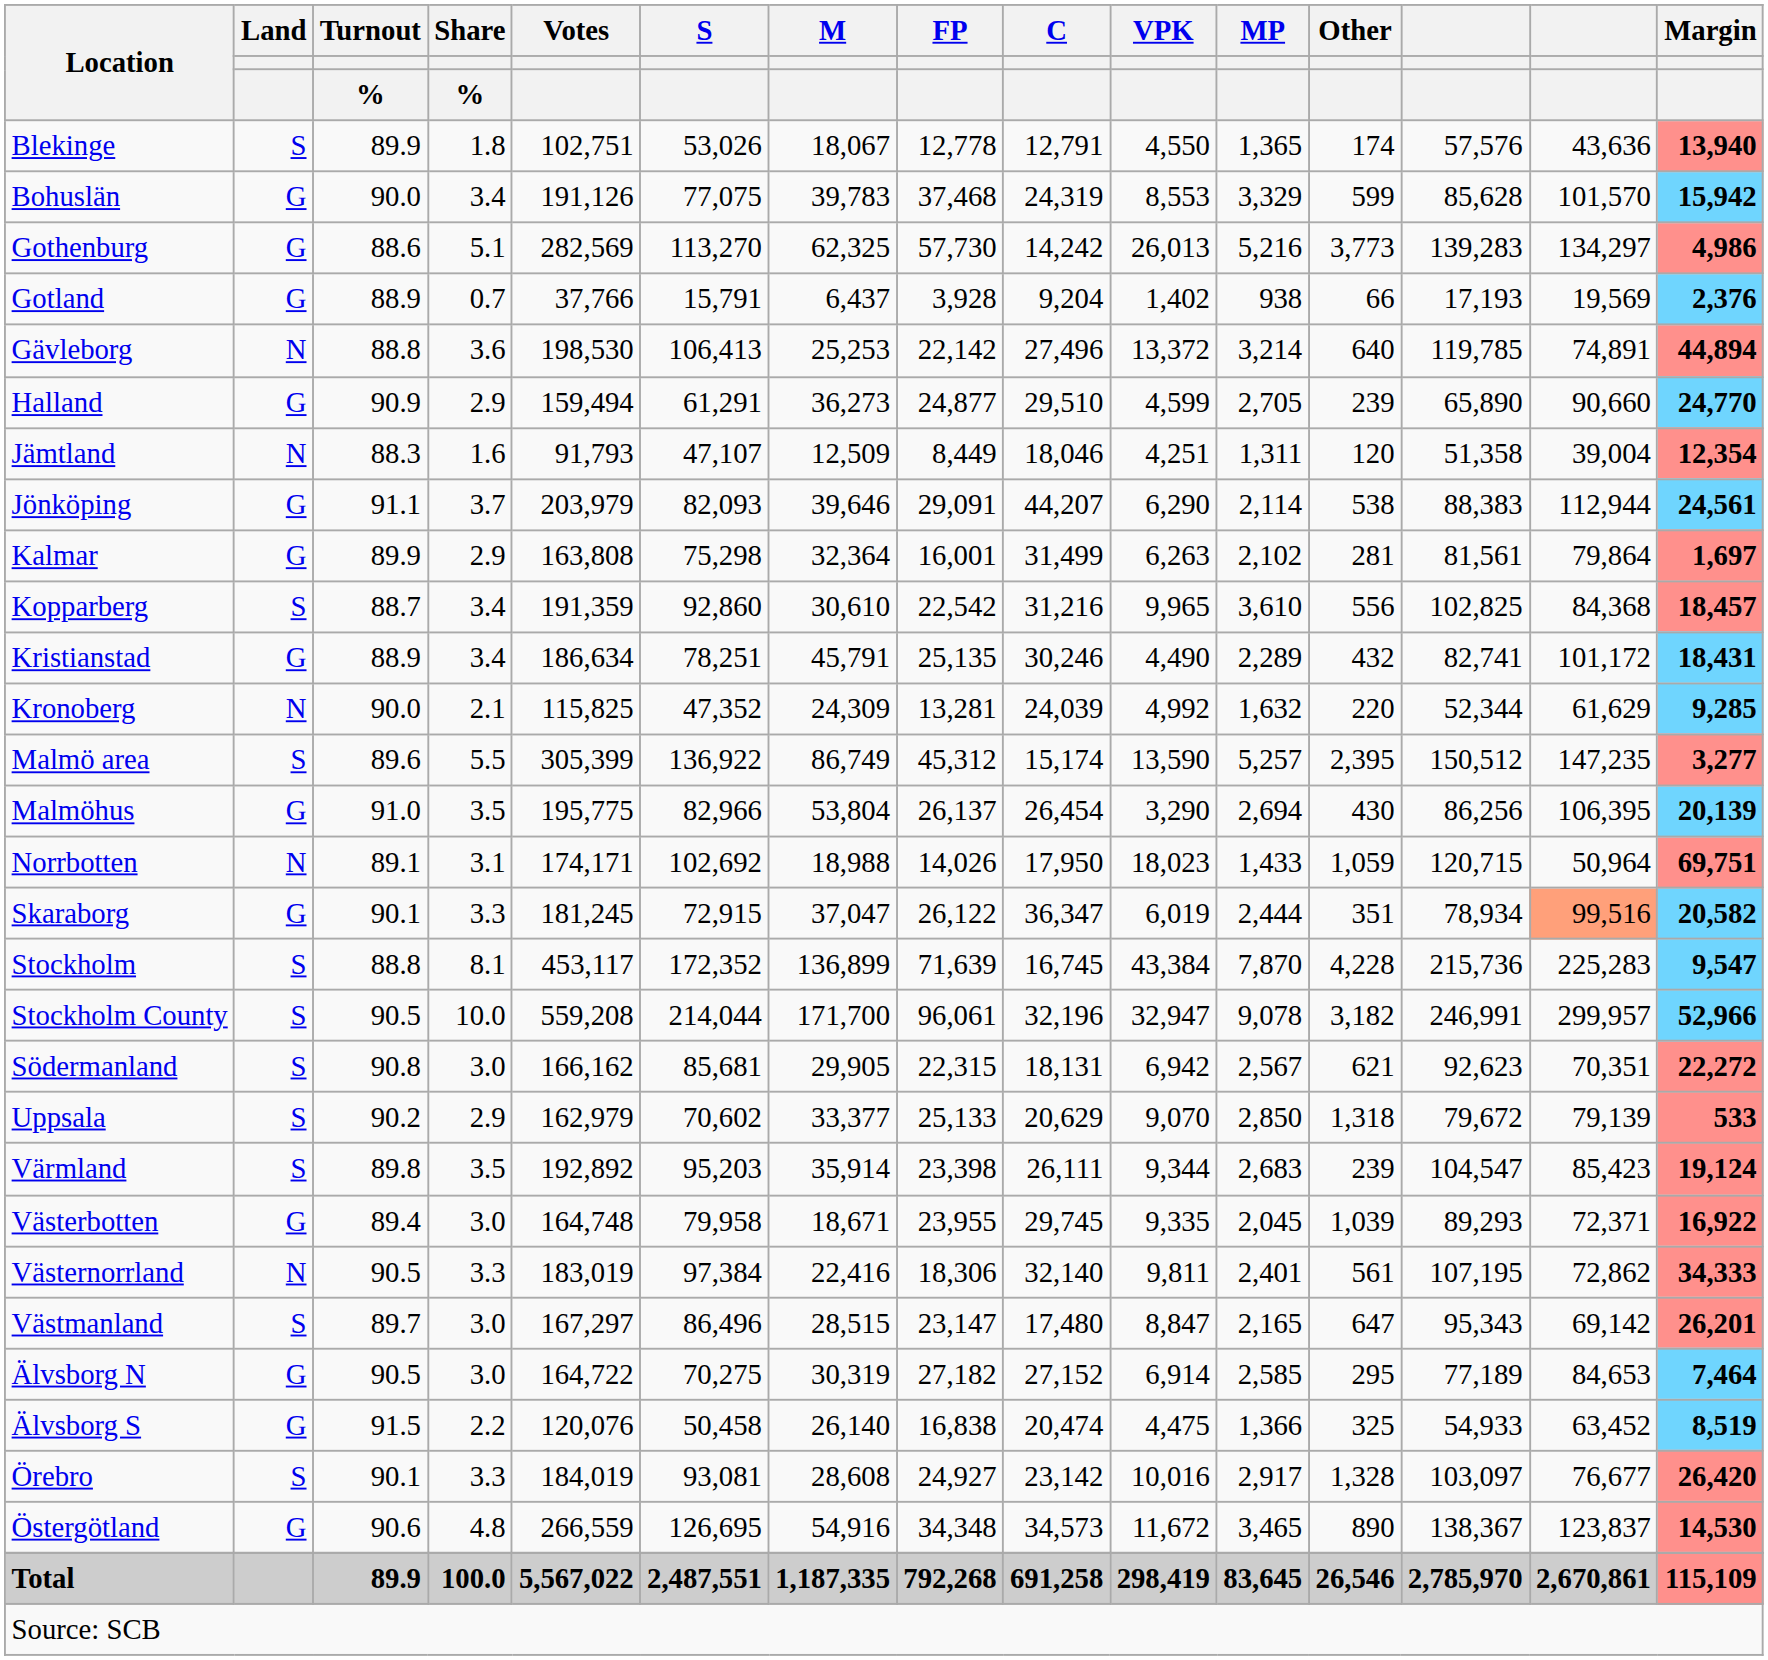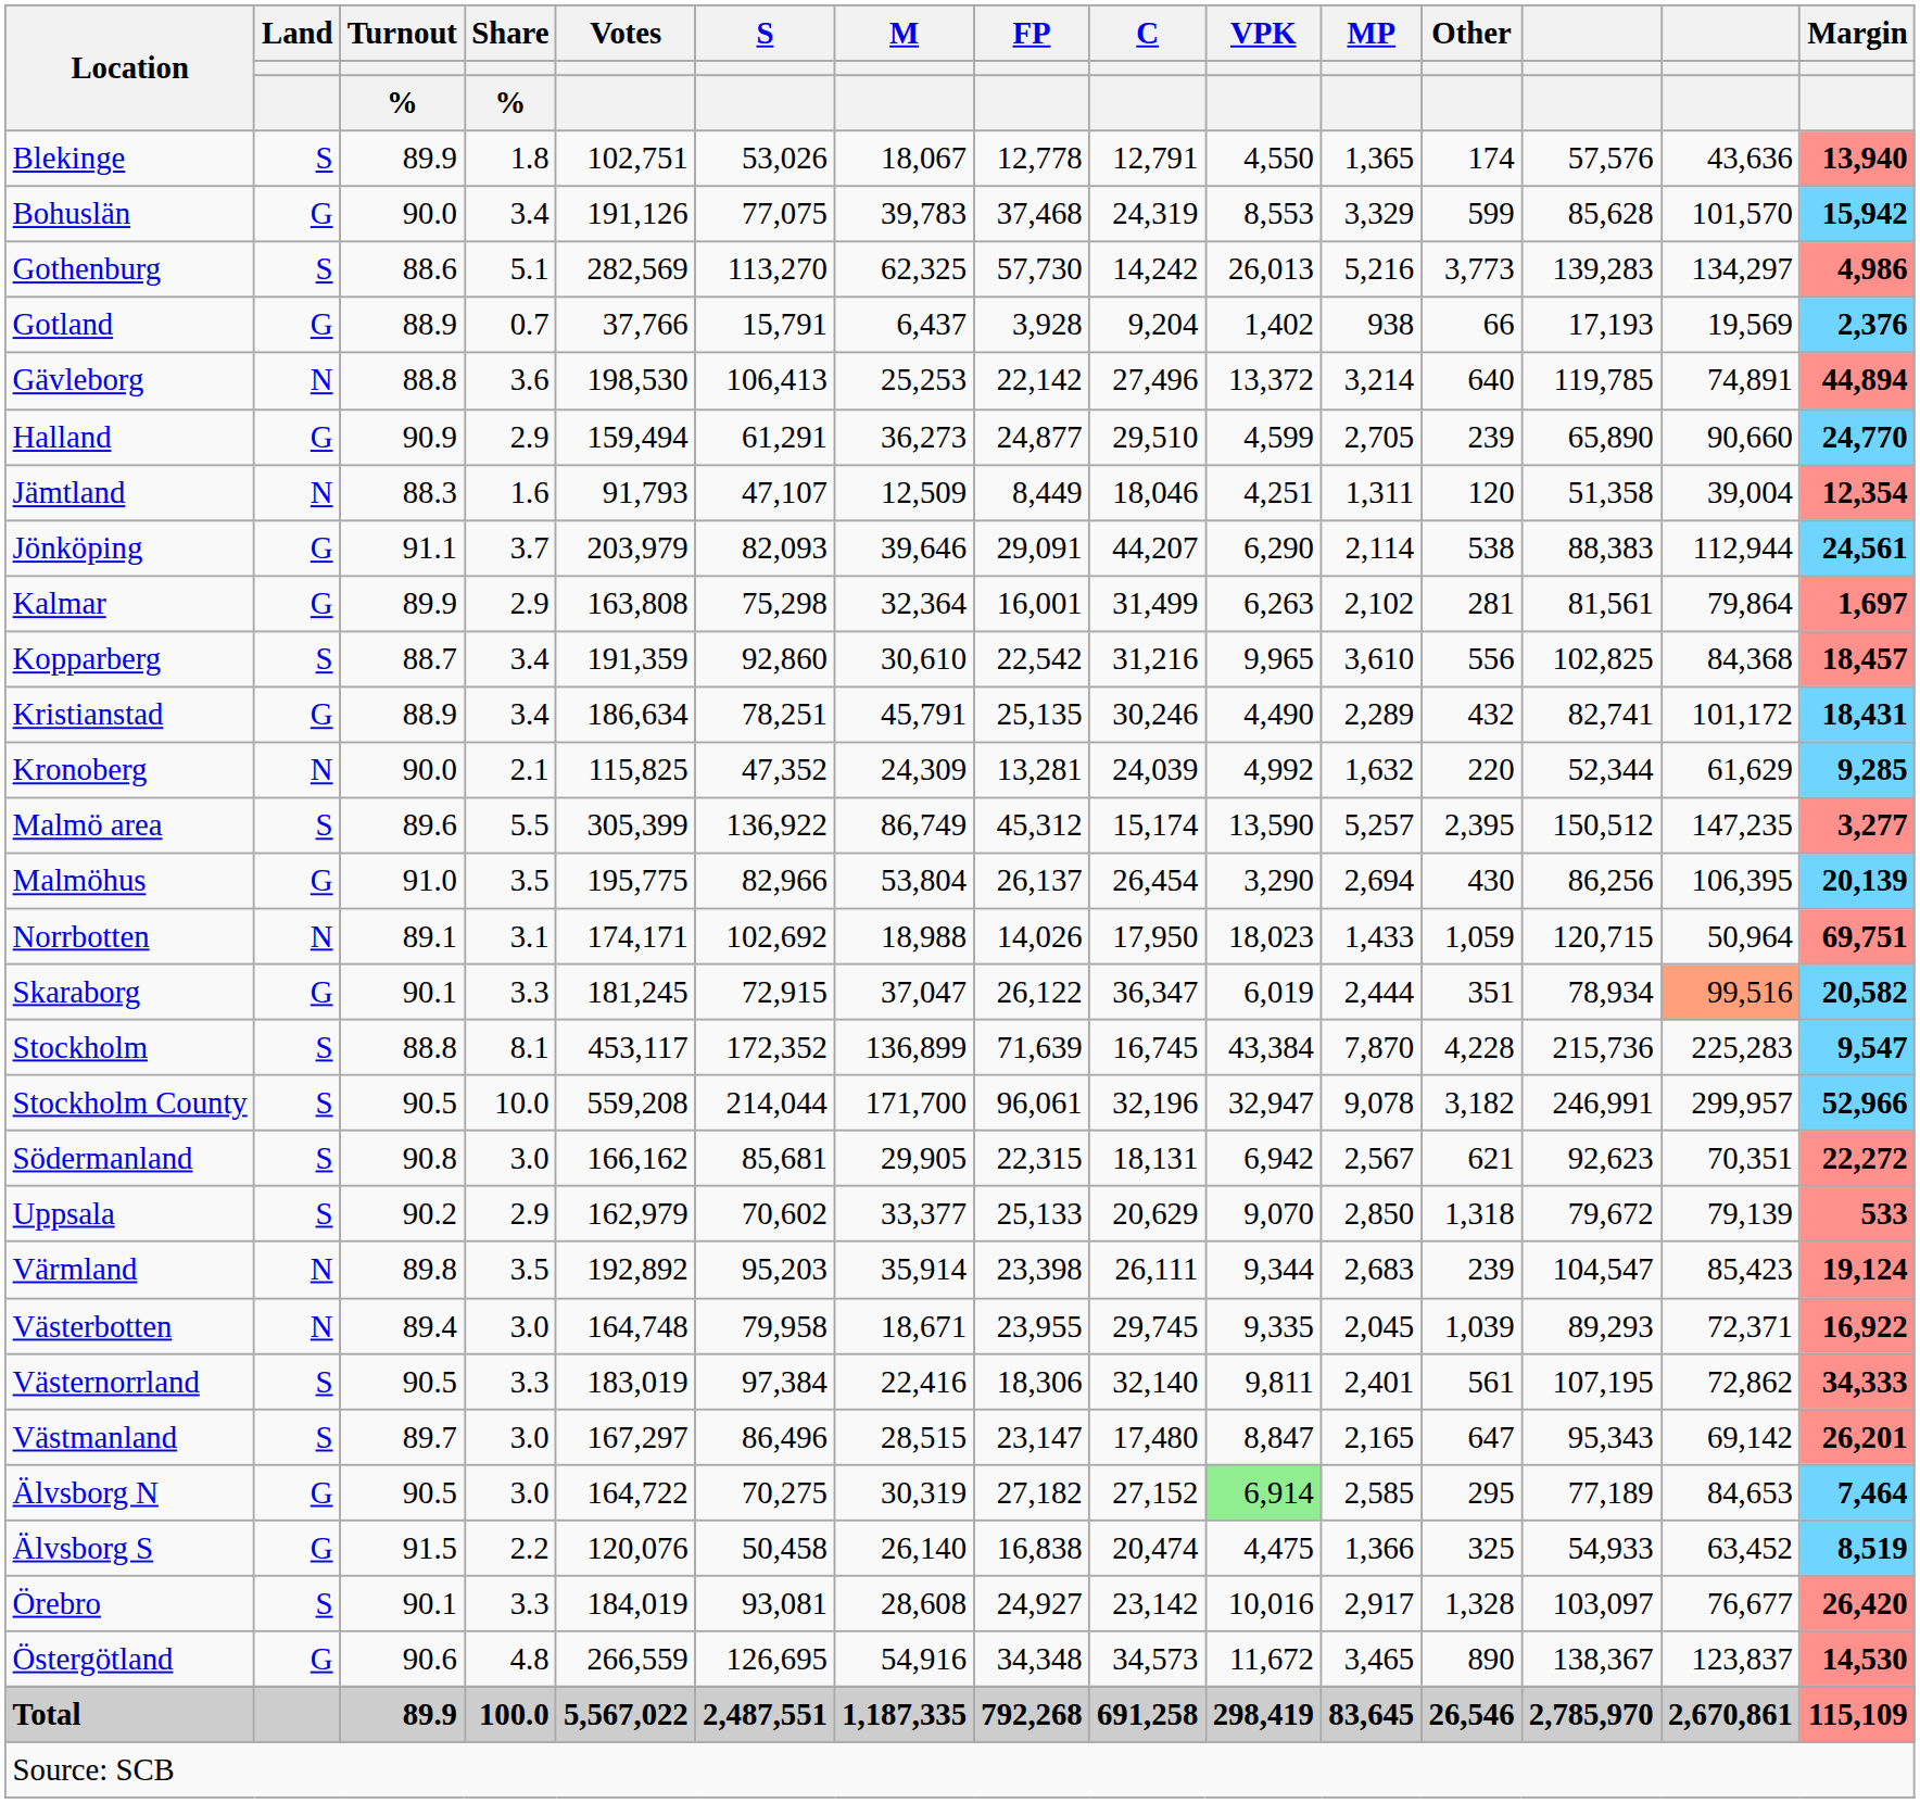Gothenburg | Land: G -> S
Värmland | Land: S -> N
Västerbotten | Land: G -> N
Västernorrland | Land: N -> S
Älvsborg N | VPK: no background -> lightgreen background
